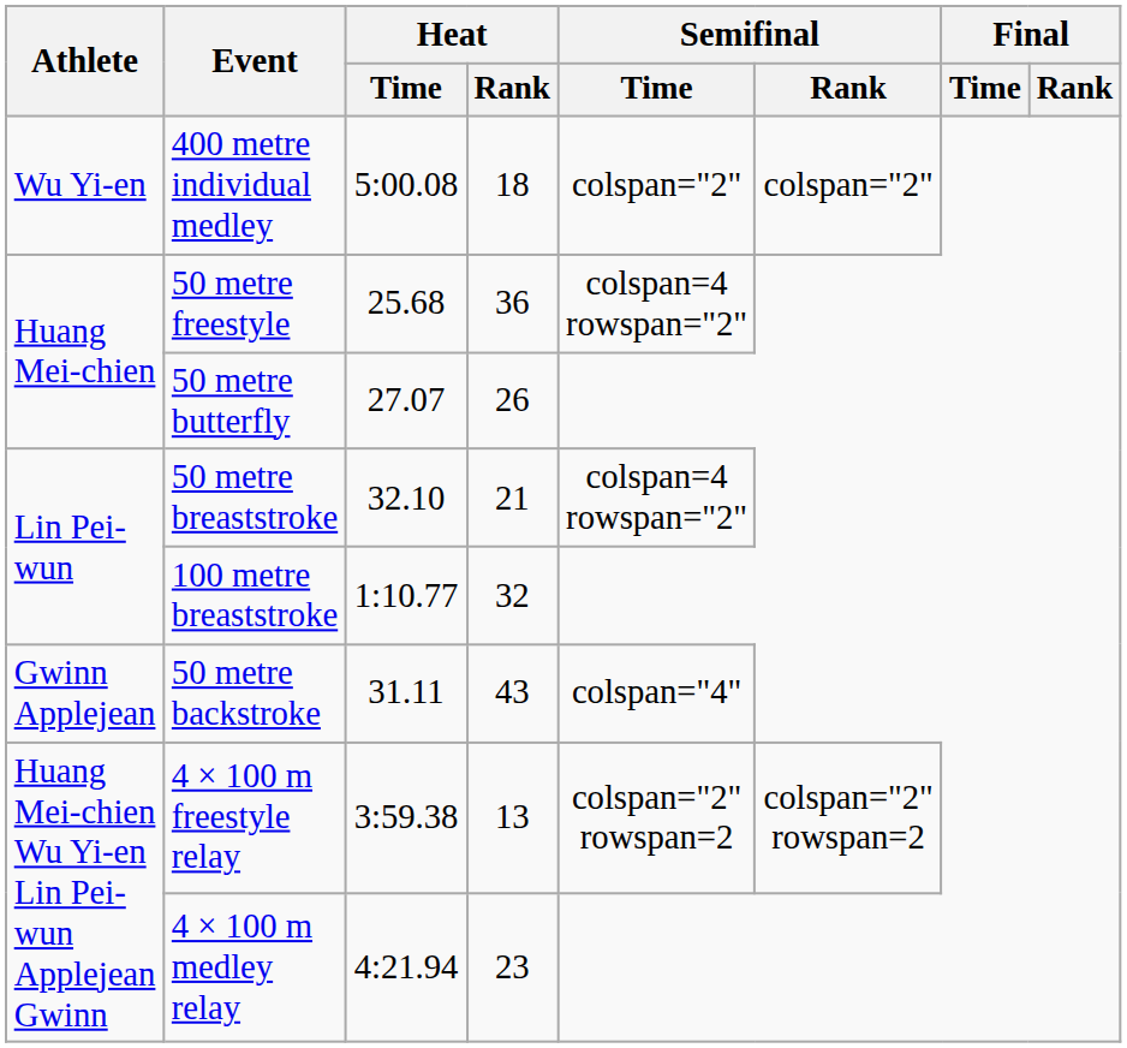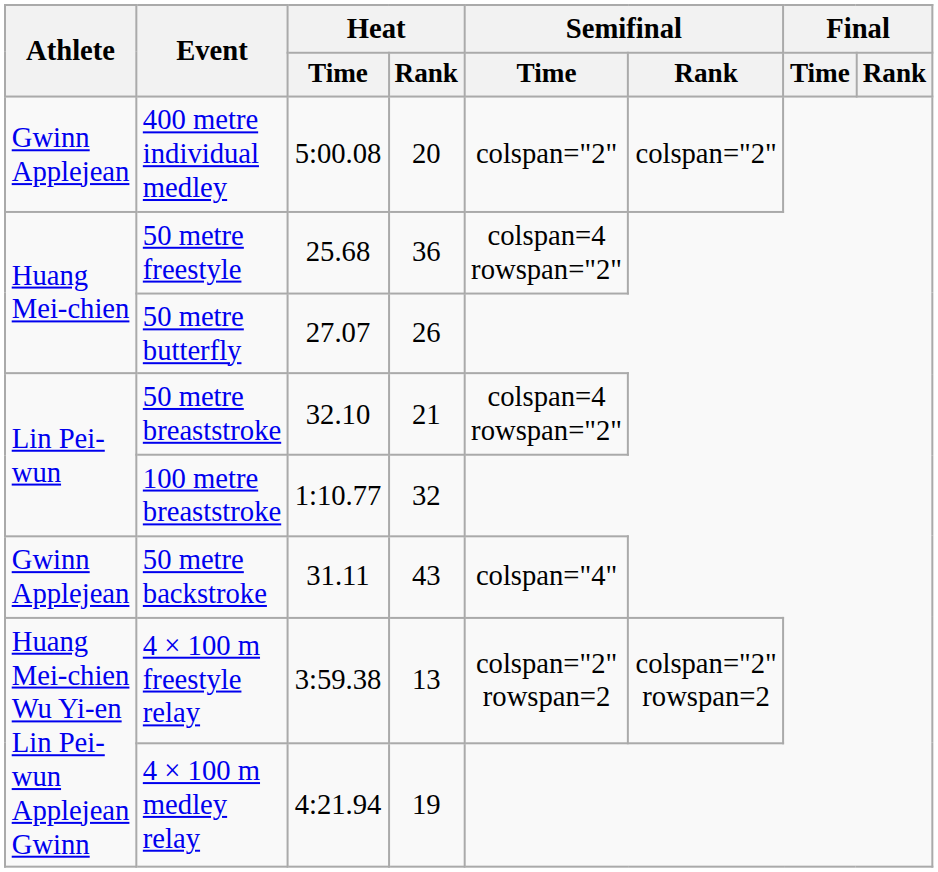400 metre individual medley | Athlete: Wu Yi-en -> Gwinn Applejean
400 metre individual medley | Heat / Rank: 18 -> 20
4 × 100 m medley relay | Heat / Rank: 23 -> 19
